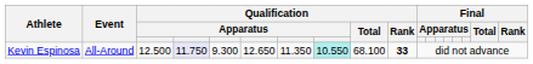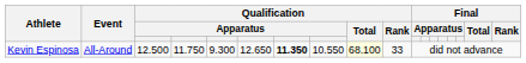row 4 | column 4: lavender background -> no background
row 4 | column 7: normal -> bold
row 4 | column 8: paleturquoise background -> no background
row 4 | Qualification / Total: no background -> lightyellow background
row 4 | Qualification / Rank: bold -> normal
